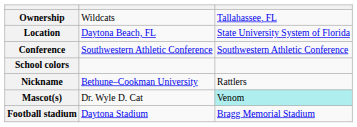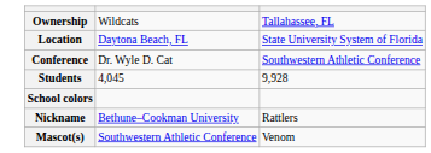Conference | column 2: Southwestern Athletic Conference -> Dr. Wyle D. Cat
+ row: Students | 4,045 | 9,928
Mascot(s) | column 2: Dr. Wyle D. Cat -> Southwestern Athletic Conference
Mascot(s) | column 3: paleturquoise background -> no background
- row: Football stadium | Daytona Stadium | Bragg Memorial Stadium
